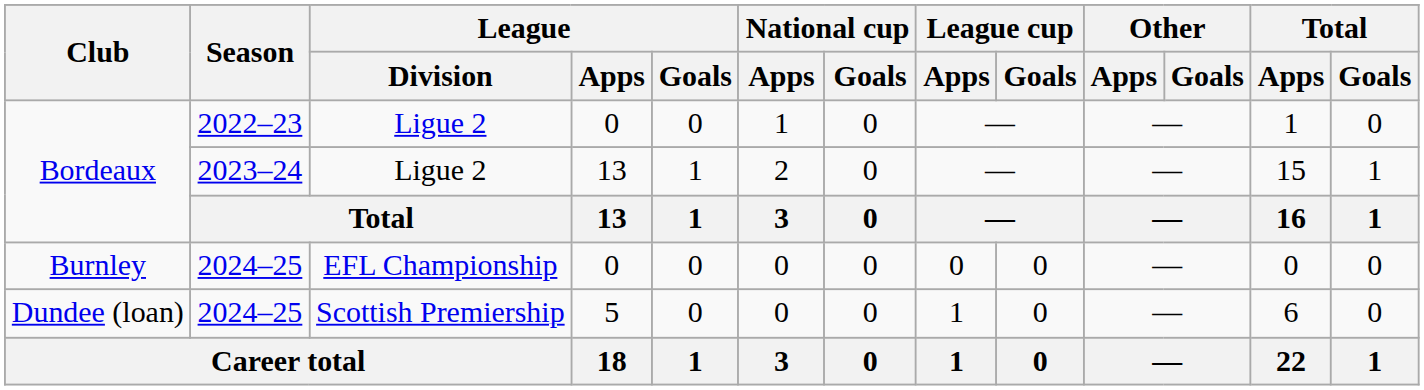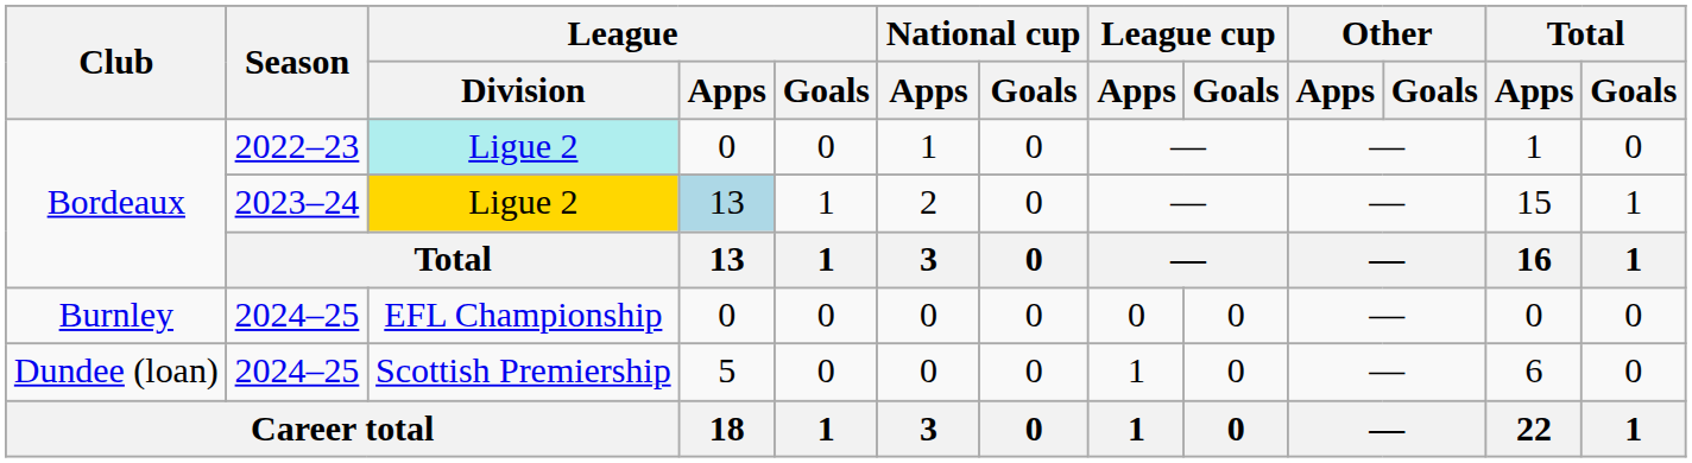Bordeaux / 2022–23 | League / Division: no background -> paleturquoise background
Bordeaux / 2023–24 | League / Division: no background -> gold background
Bordeaux / 2023–24 | League / Apps: no background -> lightblue background
